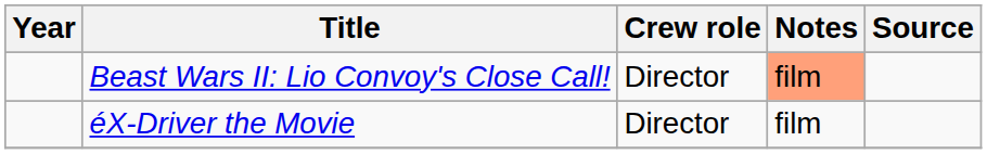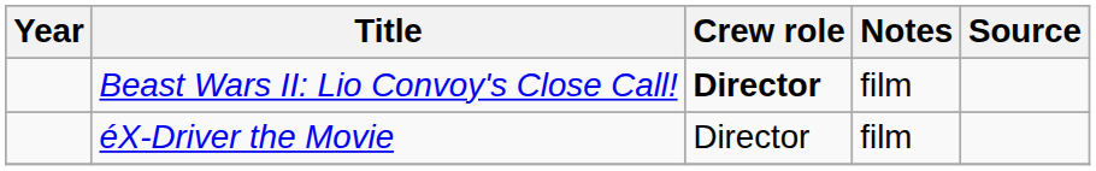Beast Wars II: Lio Convoy's Close Call! | Crew role: normal -> bold
Beast Wars II: Lio Convoy's Close Call! | Notes: lightsalmon background -> no background
